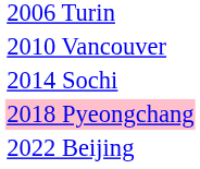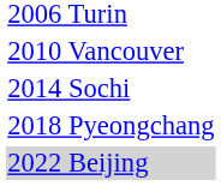2018 Pyeongchang | column 1: pink background -> no background
2022 Beijing | column 1: no background -> lightgrey background
